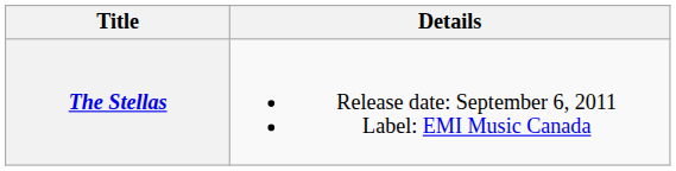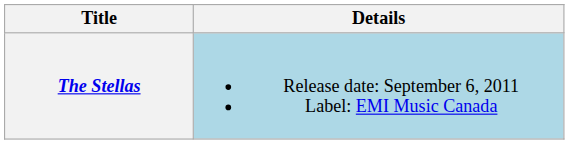The Stellas | Details: no background -> lightblue background
